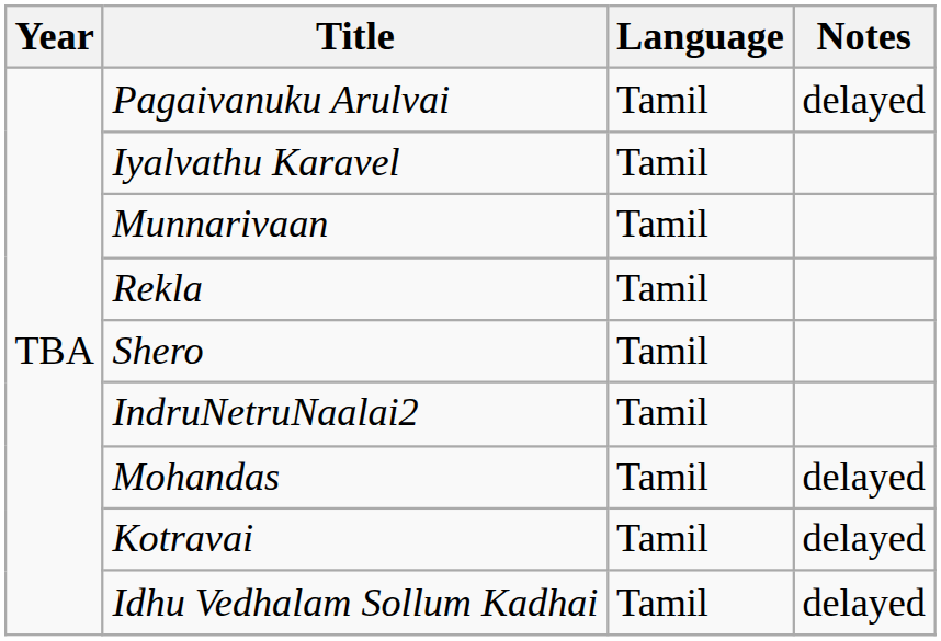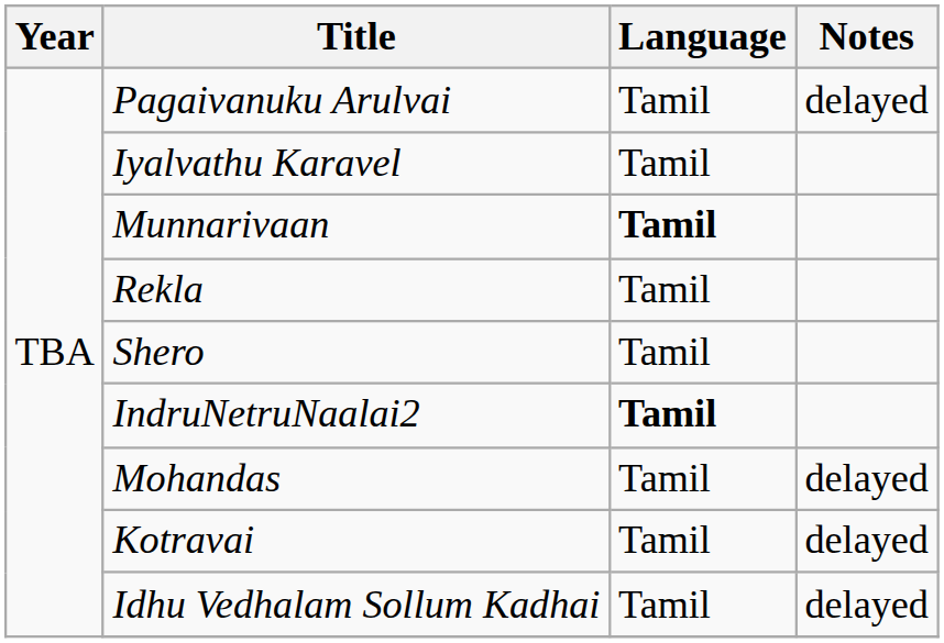Munnarivaan | Language: normal -> bold
IndruNetruNaalai2 | Language: normal -> bold
